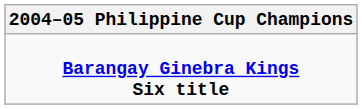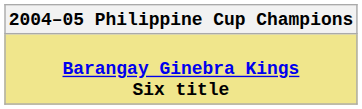row 2 | column 1: no background -> khaki background
